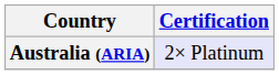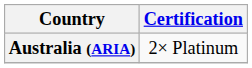Australia (ARIA) | Certification: lavender background -> no background
